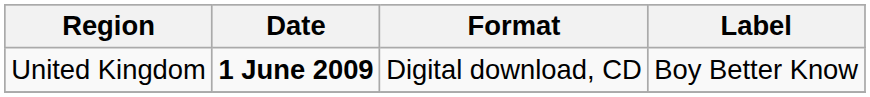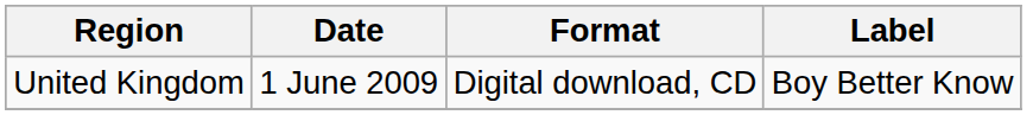United Kingdom | Date: bold -> normal
